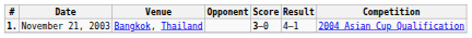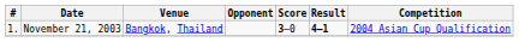November 21, 2003 | #: bold -> normal
November 21, 2003 | Result: normal -> bold
